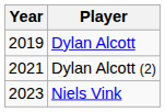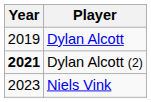Dylan Alcott (2) | Year: normal -> bold
